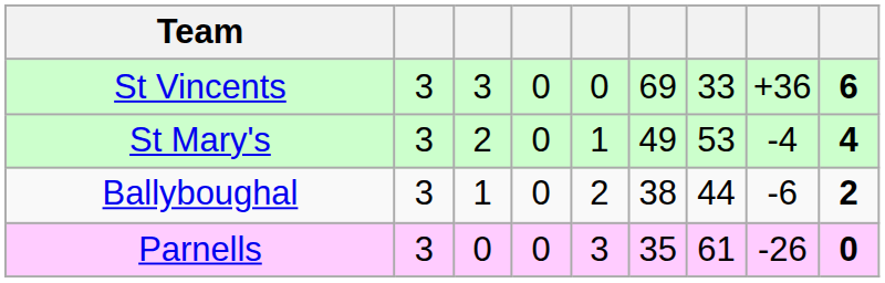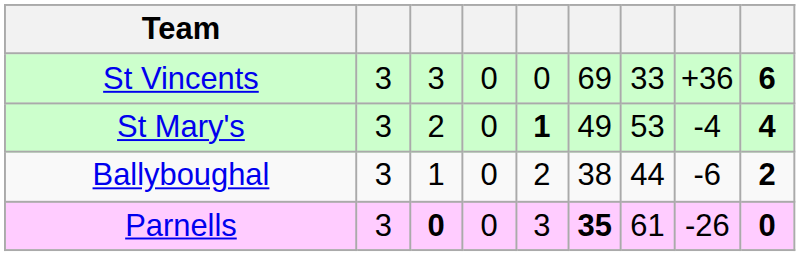St Mary's | column 5: normal -> bold
Parnells | column 3: normal -> bold
Parnells | column 6: normal -> bold
